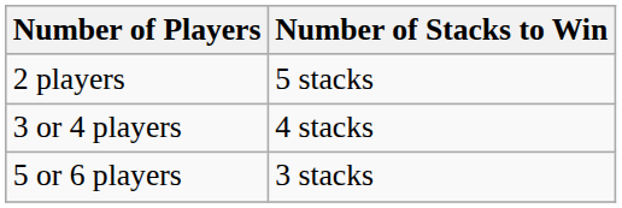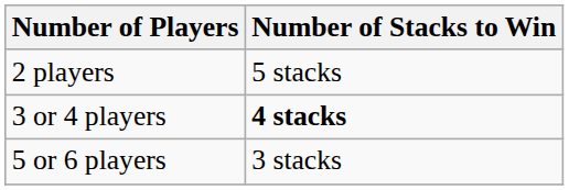3 or 4 players | Number of Stacks to Win: normal -> bold
